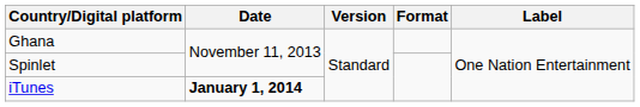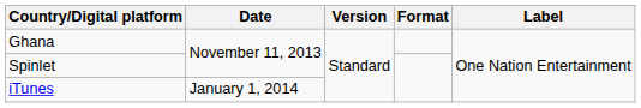iTunes | Date: bold -> normal
